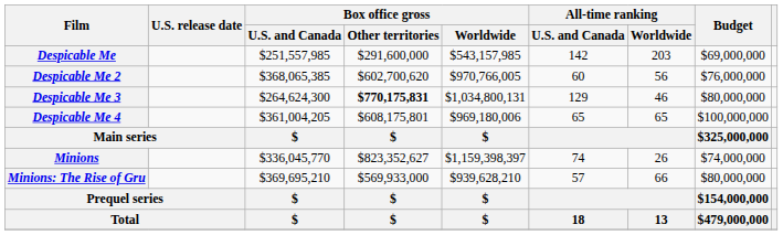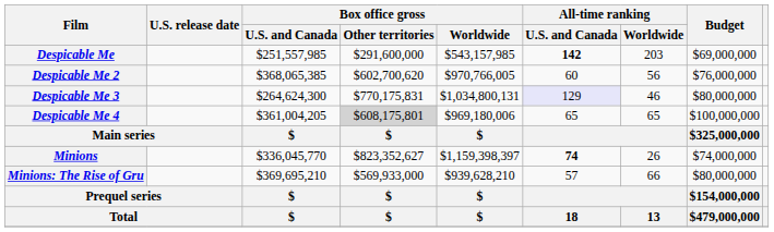Despicable Me | All-time ranking / U.S. and Canada: normal -> bold
Despicable Me 3 | Box office gross / Other territories: bold -> normal
Despicable Me 3 | All-time ranking / U.S. and Canada: no background -> lavender background
Despicable Me 4 | Box office gross / Other territories: no background -> lightgrey background
Minions | All-time ranking / U.S. and Canada: normal -> bold
